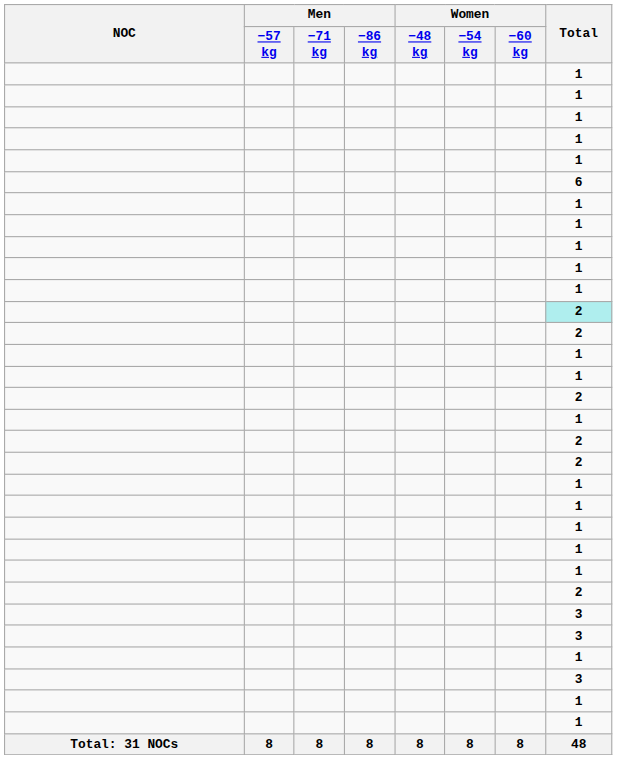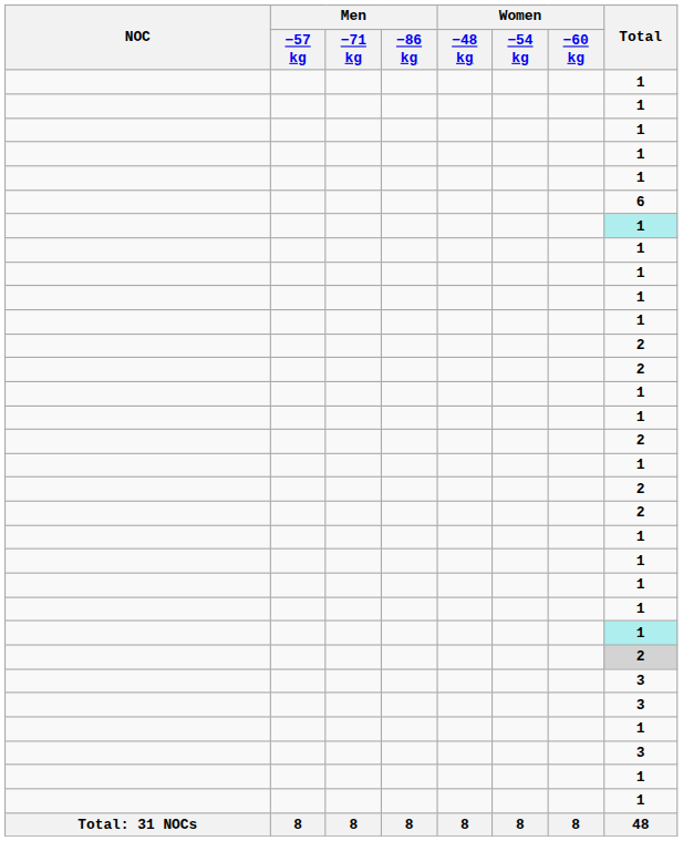row 9 | Total: no background -> paleturquoise background
row 14 | Total: paleturquoise background -> no background
row 26 | Total: no background -> paleturquoise background
row 27 | Total: no background -> lightgrey background
